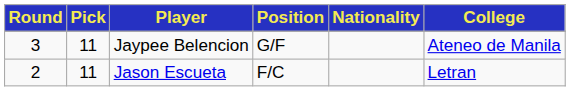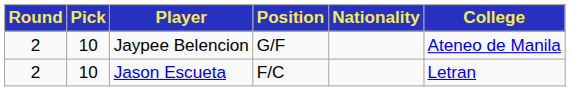Jaypee Belencion | Round: 3 -> 2
Jaypee Belencion | Pick: 11 -> 10
Jason Escueta | Pick: 11 -> 10
